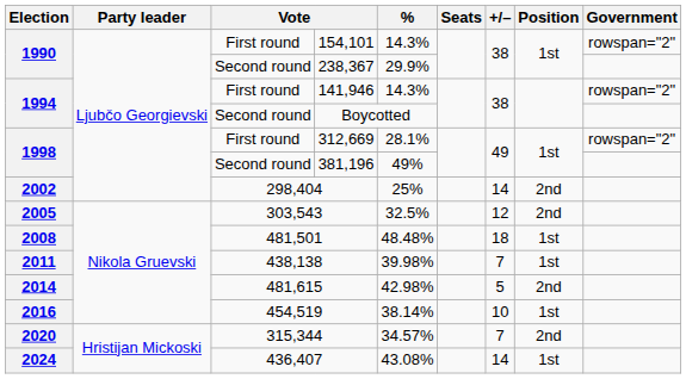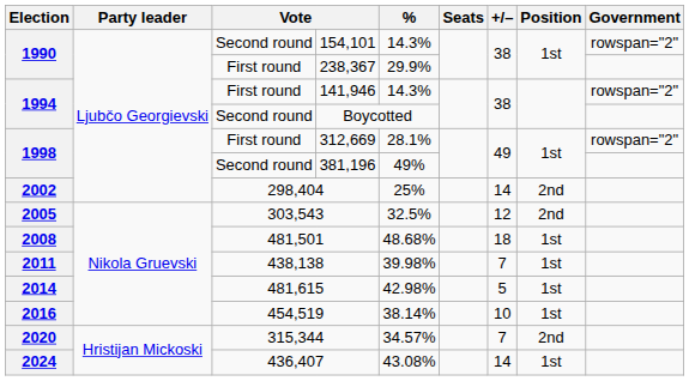154,101 | column 3: First round -> Second round
238,367 | column 3: Second round -> First round
481,501 | %: 48.48% -> 48.68%
481,615 | Position: 2nd -> 1st
